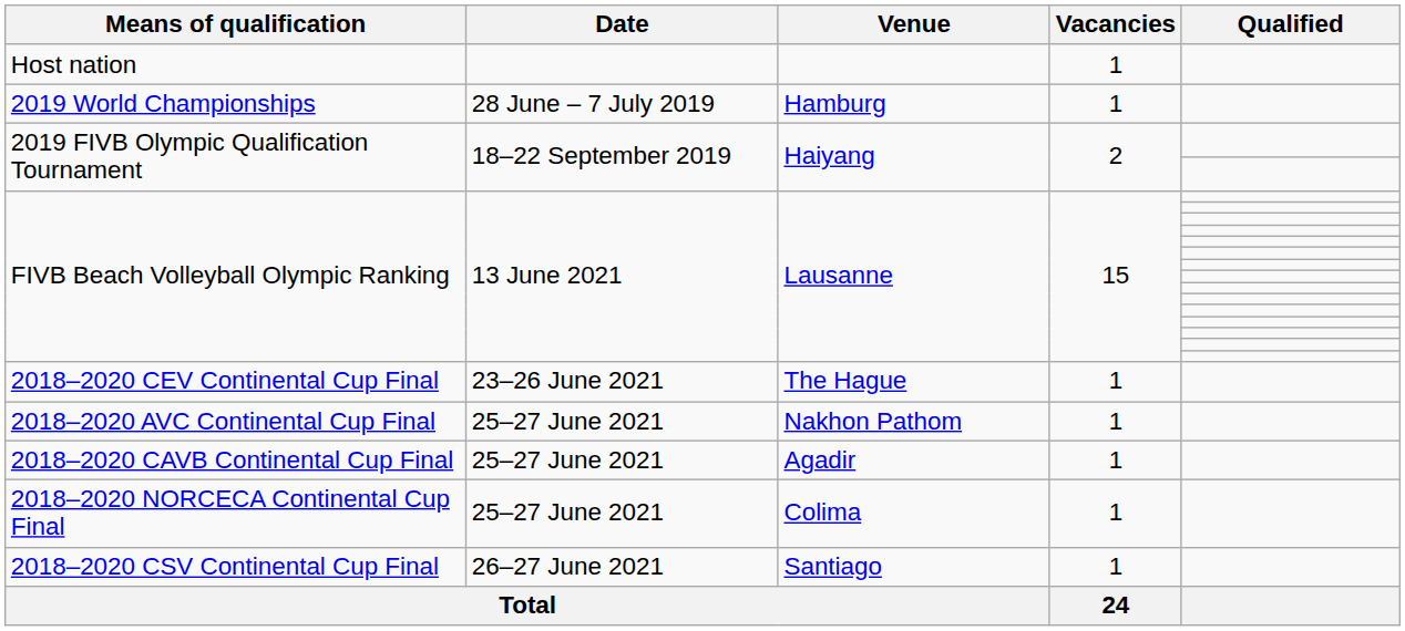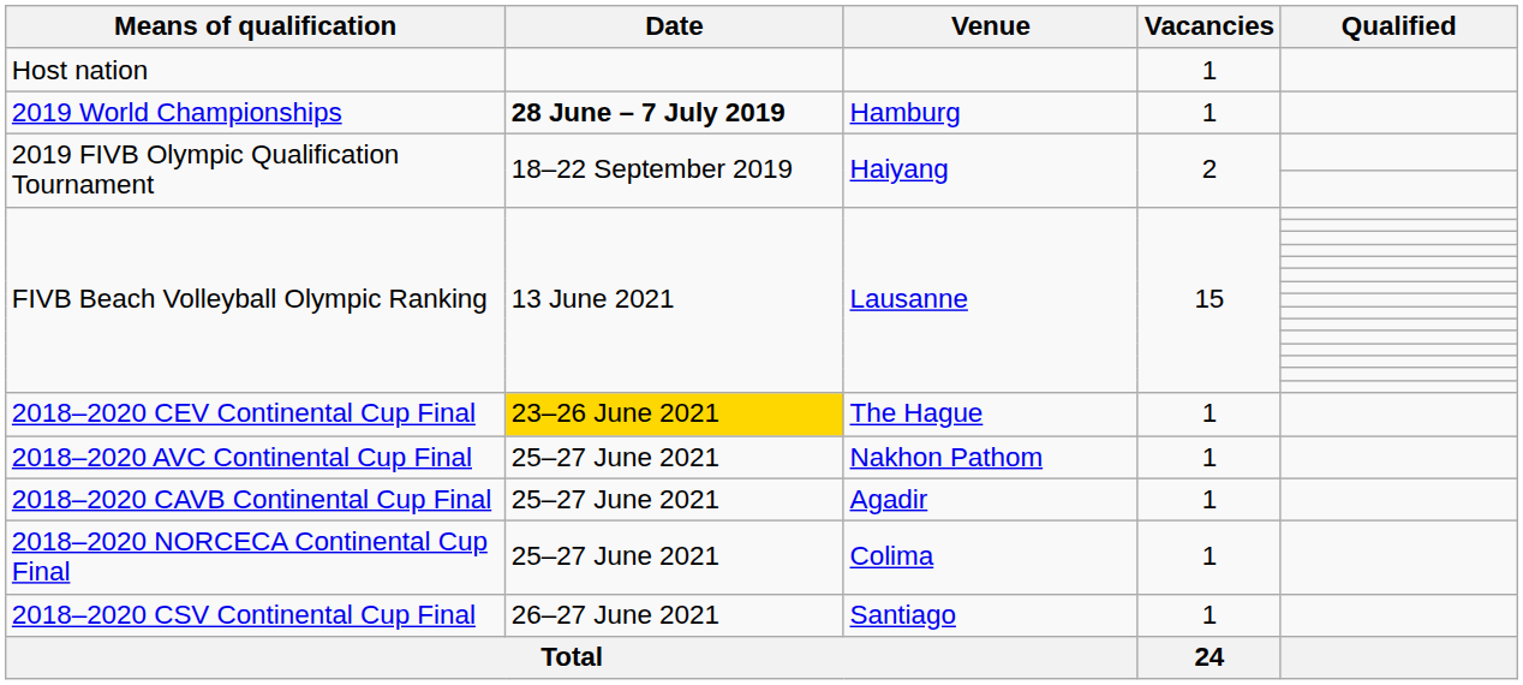2019 World Championships | Date: normal -> bold
2018–2020 CEV Continental Cup Final | Date: no background -> gold background
